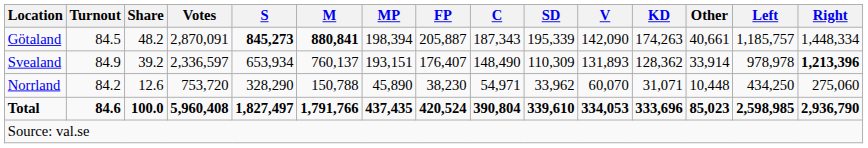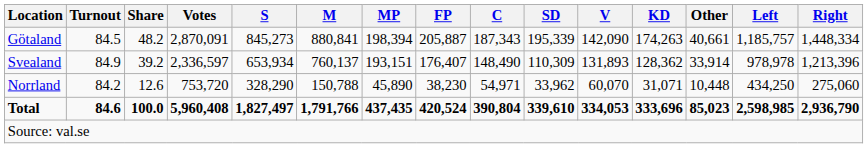Götaland | S: bold -> normal
Götaland | M: bold -> normal
Svealand | Right: bold -> normal
